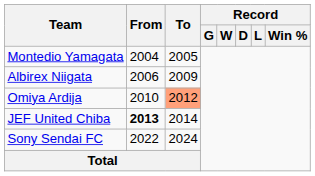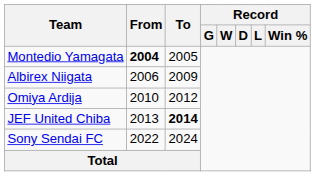Montedio Yamagata | From: normal -> bold
Omiya Ardija | To: lightsalmon background -> no background
JEF United Chiba | From: bold -> normal
JEF United Chiba | To: normal -> bold
